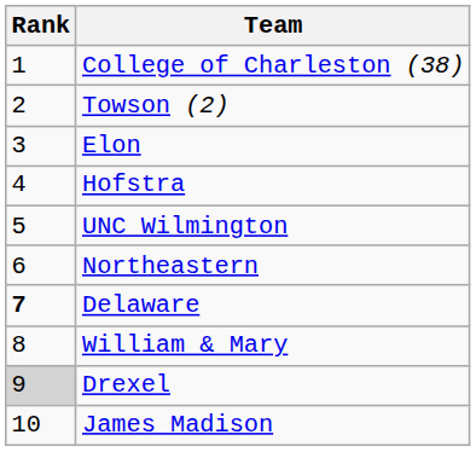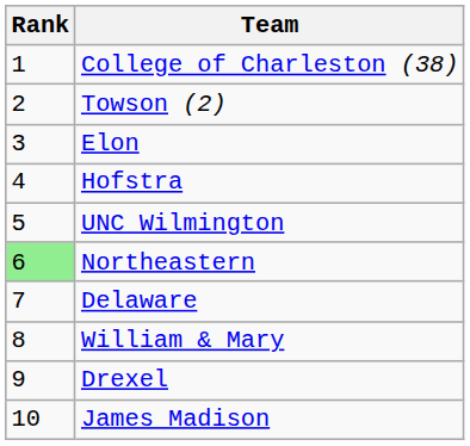Northeastern | Rank: no background -> lightgreen background
Delaware | Rank: bold -> normal
Drexel | Rank: lightgrey background -> no background
